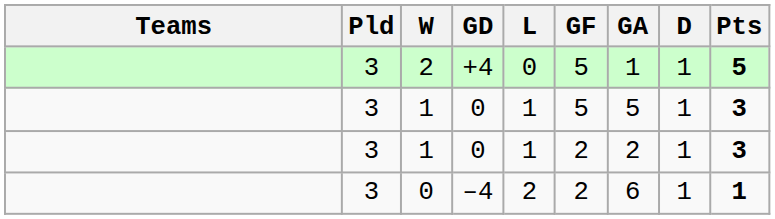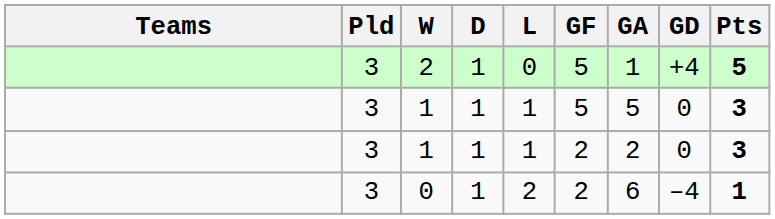columns swapped: D <-> GD
